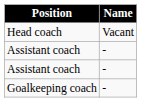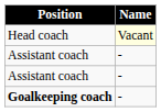row 2 | Name: no background -> lightyellow background
row 5 | Position: normal -> bold
